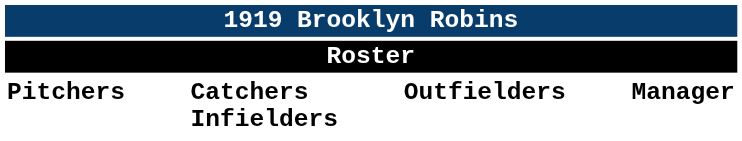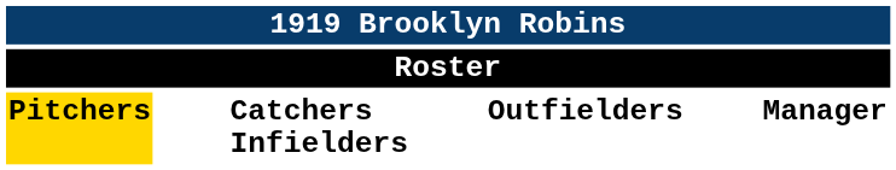Pitchers | column 1: no background -> gold background
